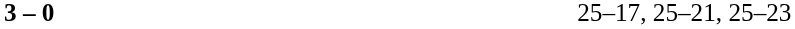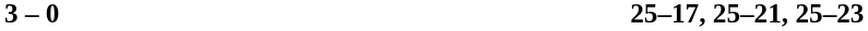row 1 | column 2: normal -> bold
